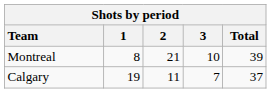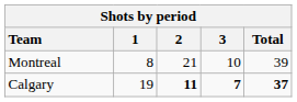Calgary | 2: normal -> bold
Calgary | 3: normal -> bold
Calgary | Total: normal -> bold
